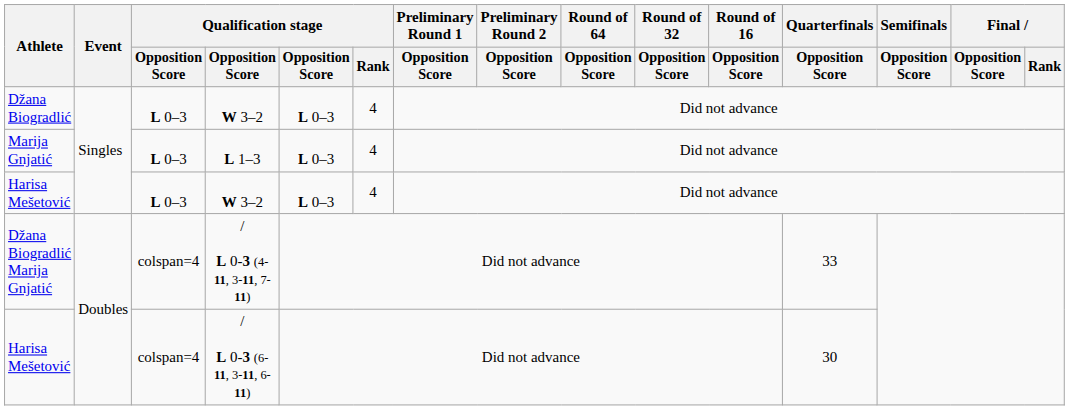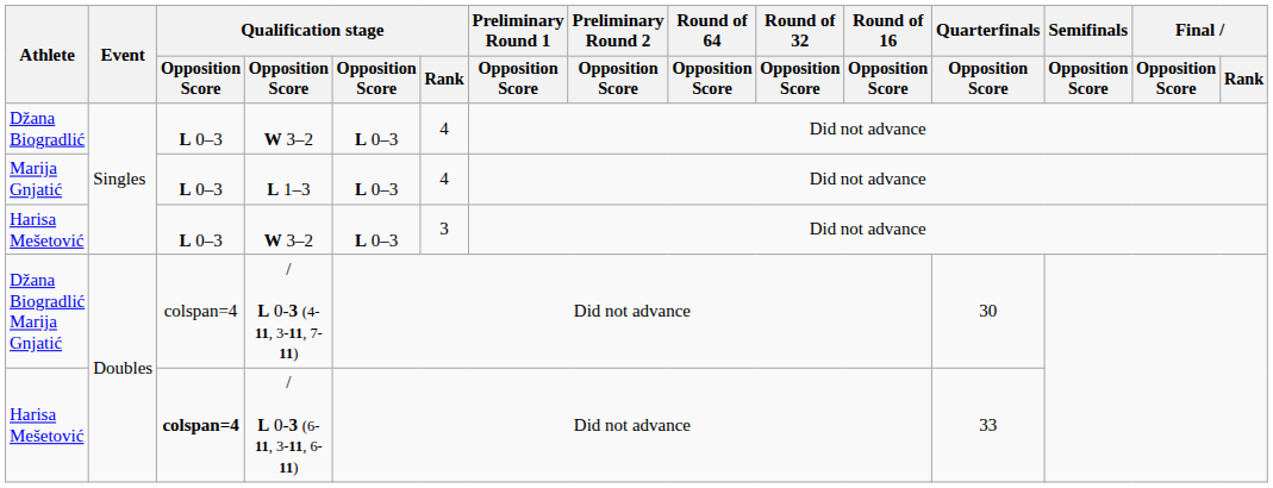Harisa Mešetović / W 3–2 | Qualification stage / Rank: 4 -> 3
Džana Biogradlić Marija Gnjatić | Quarterfinals / Opposition Score: 33 -> 30
Harisa Mešetović / / L 0-3 (6-11, 3-11, 6-11) | column 3: normal -> bold
Harisa Mešetović / / L 0-3 (6-11, 3-11, 6-11) | Quarterfinals / Opposition Score: 30 -> 33
